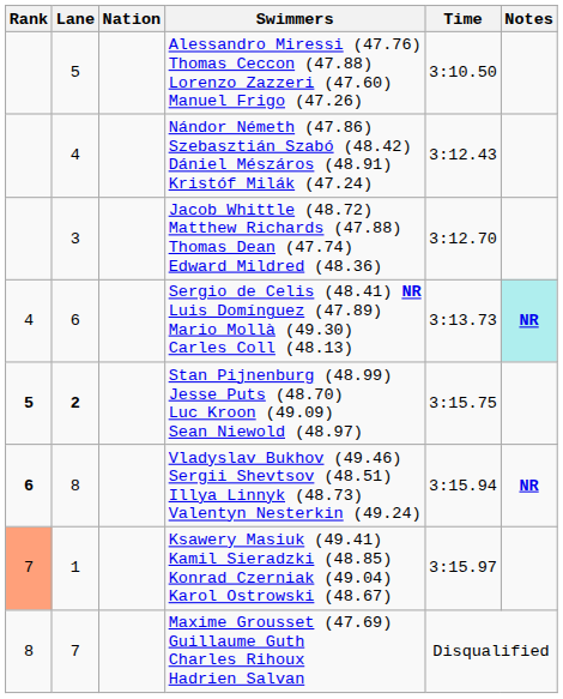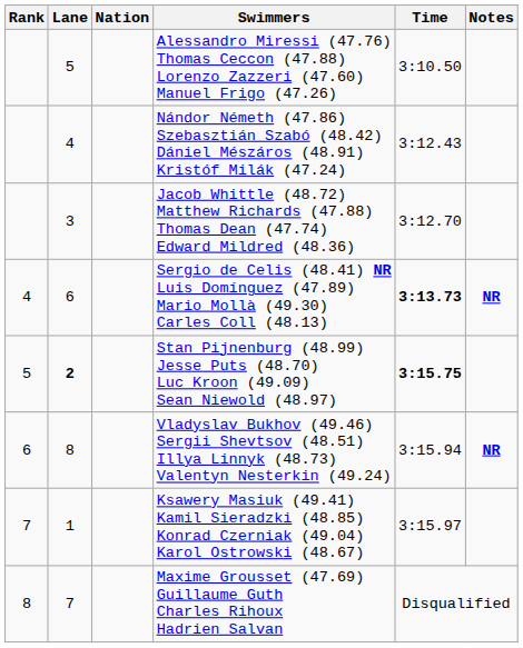row 5 | Time: normal -> bold
row 5 | Notes: paleturquoise background -> no background
row 6 | Rank: bold -> normal
row 6 | Time: normal -> bold
row 7 | Rank: bold -> normal
row 8 | Rank: lightsalmon background -> no background
